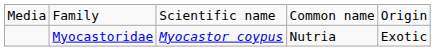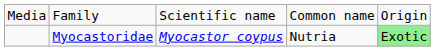Myocastoridae | column 5: no background -> lightgreen background
